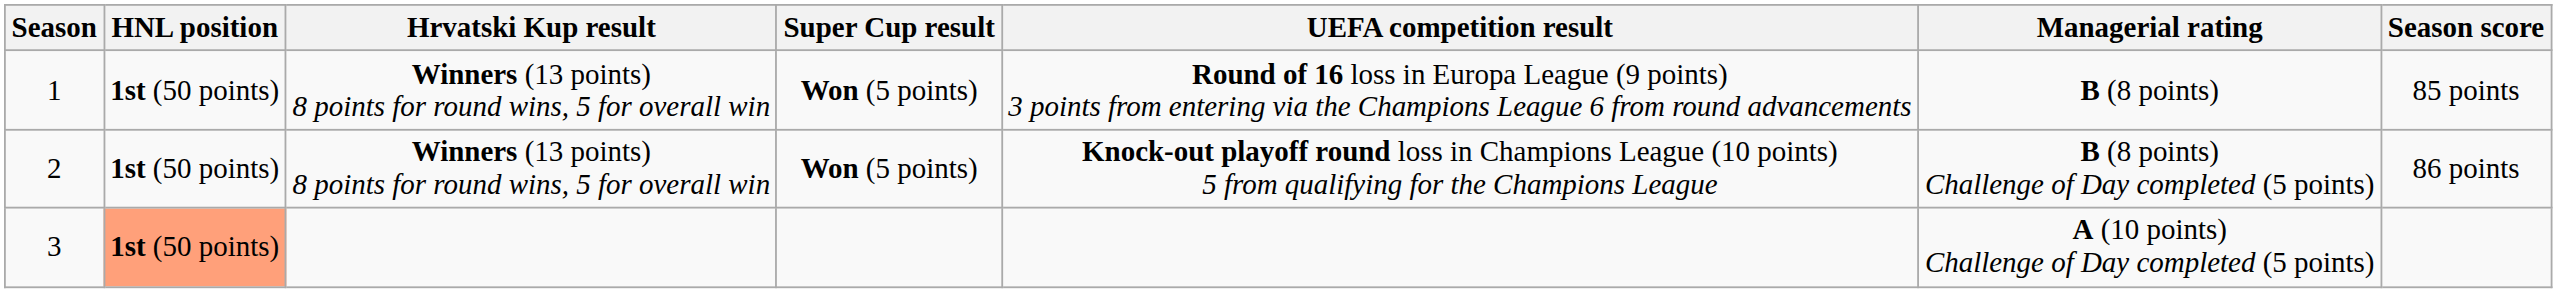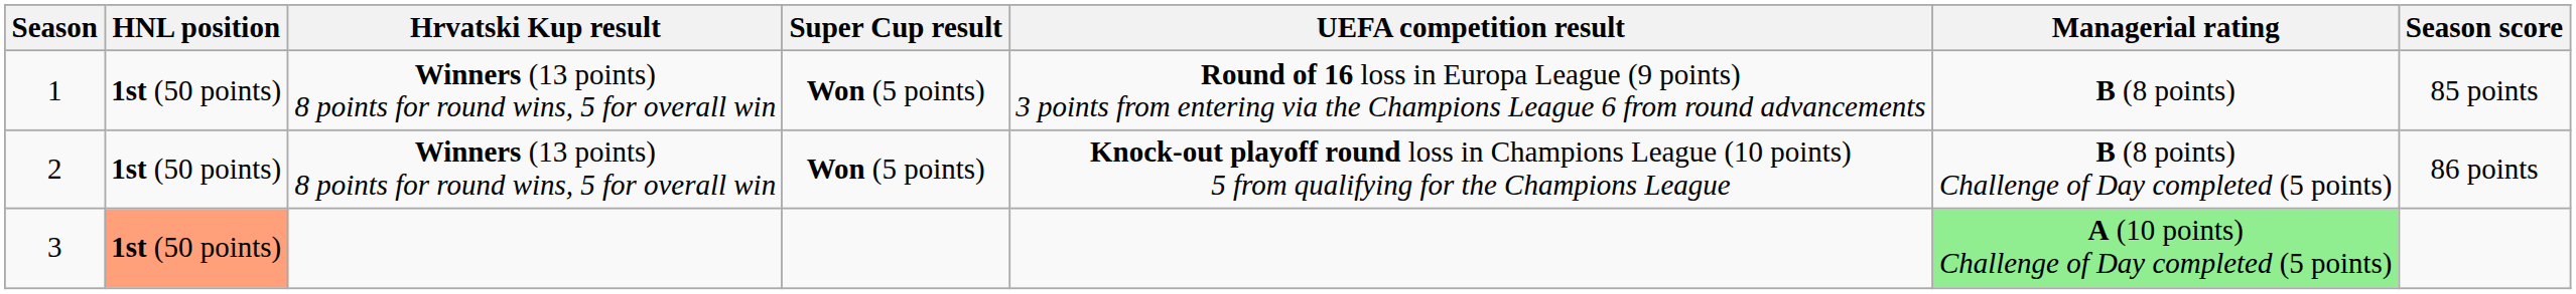3 | Managerial rating: no background -> lightgreen background
